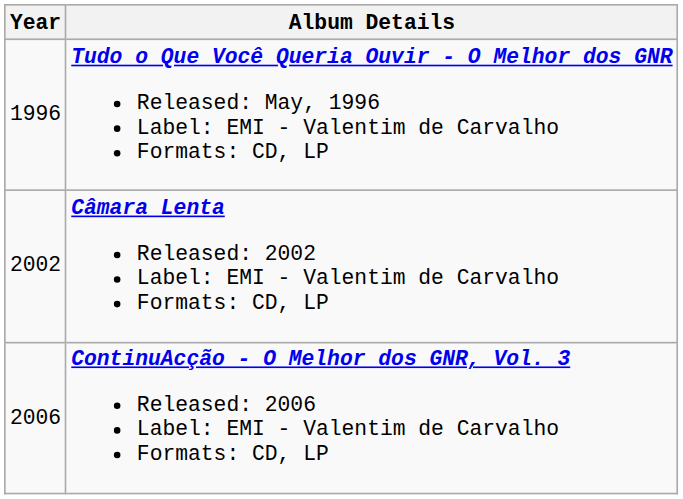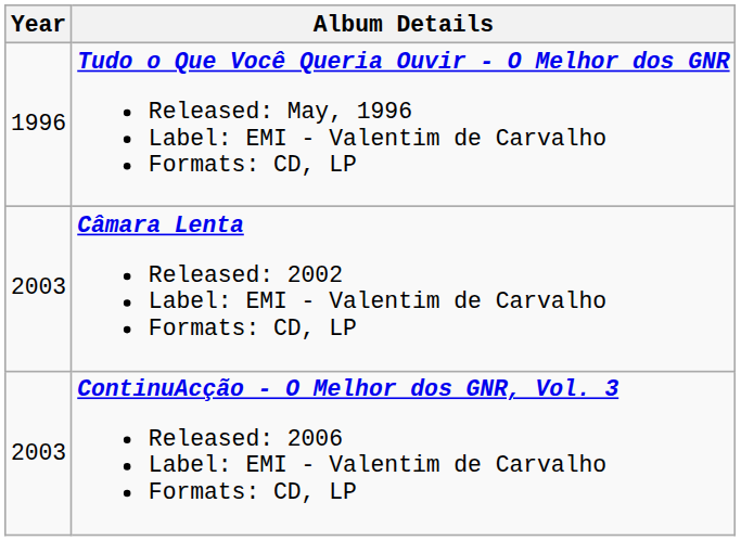row 3 | Year: 2002 -> 2003
row 4 | Year: 2006 -> 2003
